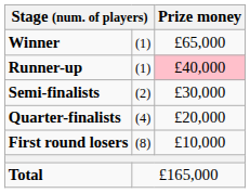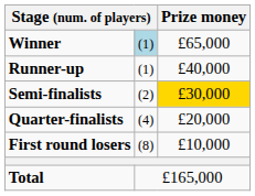Winner | column 2: no background -> lightblue background
Runner-up | Prize money: pink background -> no background
Semi-finalists | Prize money: no background -> gold background
